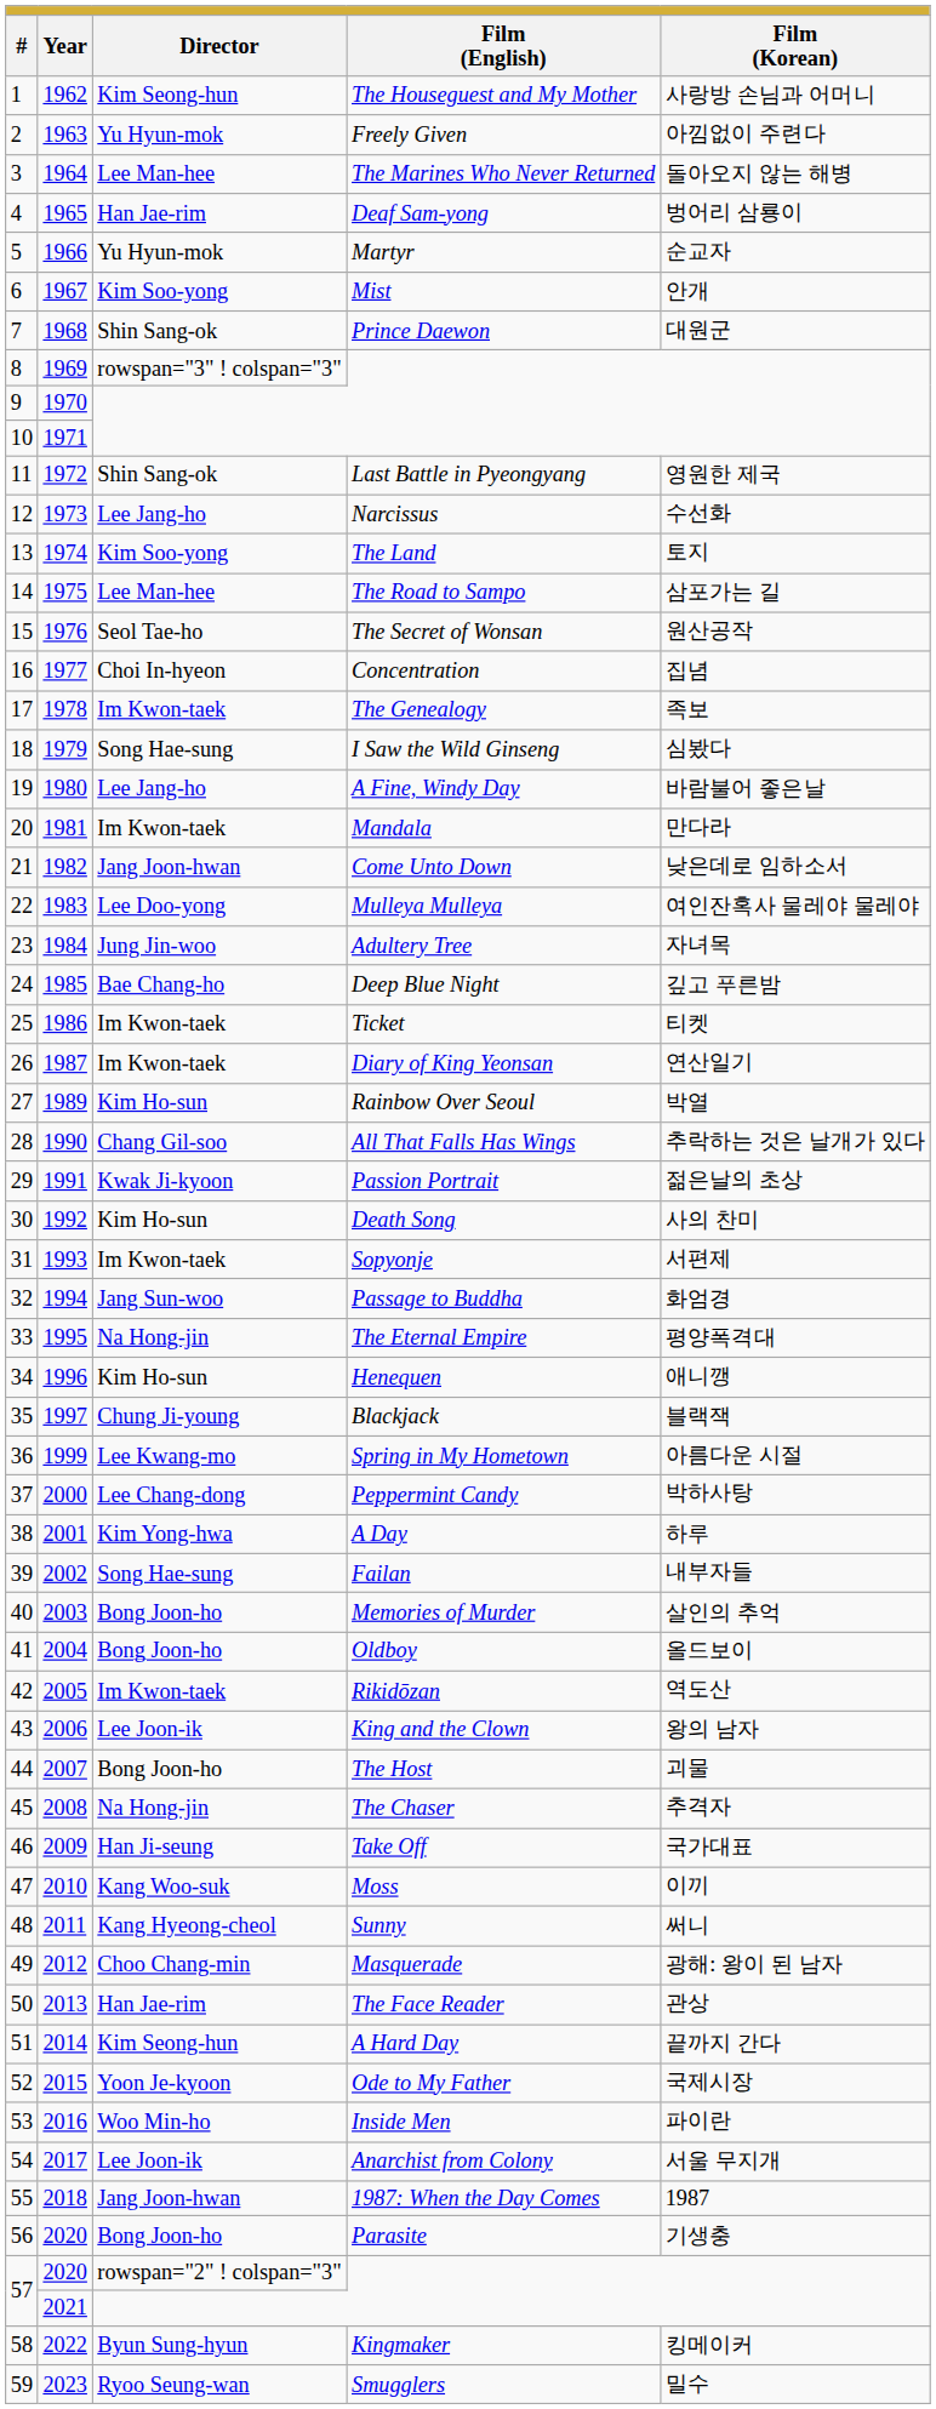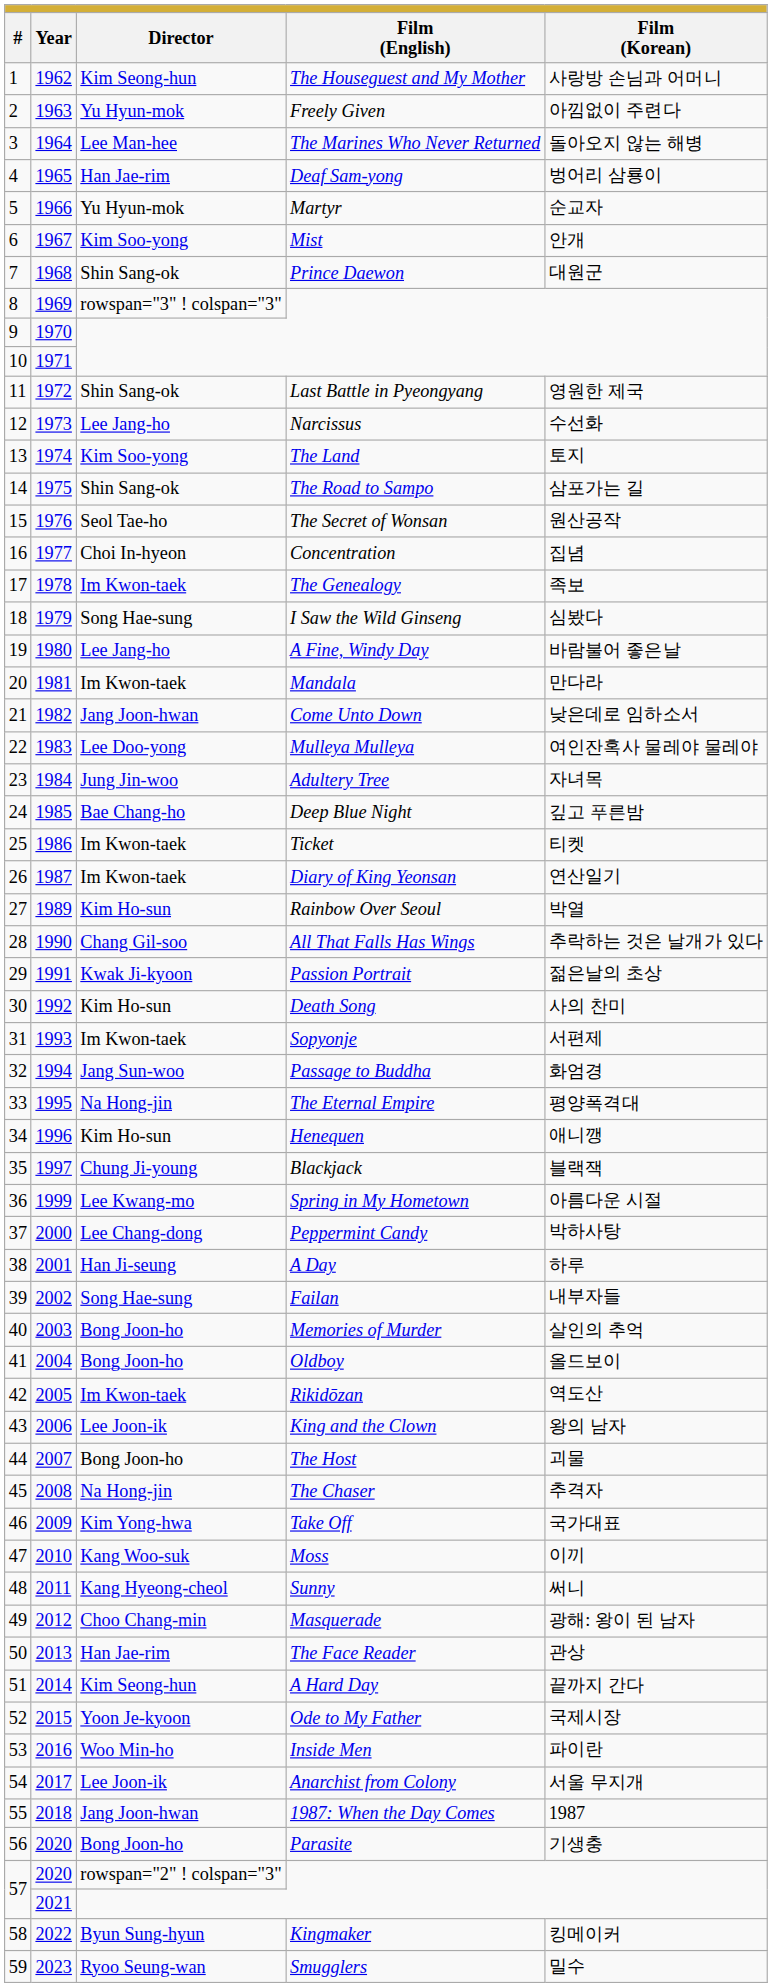The Road to Sampo | Director: Lee Man-hee -> Shin Sang-ok
A Day | Director: Kim Yong-hwa -> Han Ji-seung
Take Off | Director: Han Ji-seung -> Kim Yong-hwa
